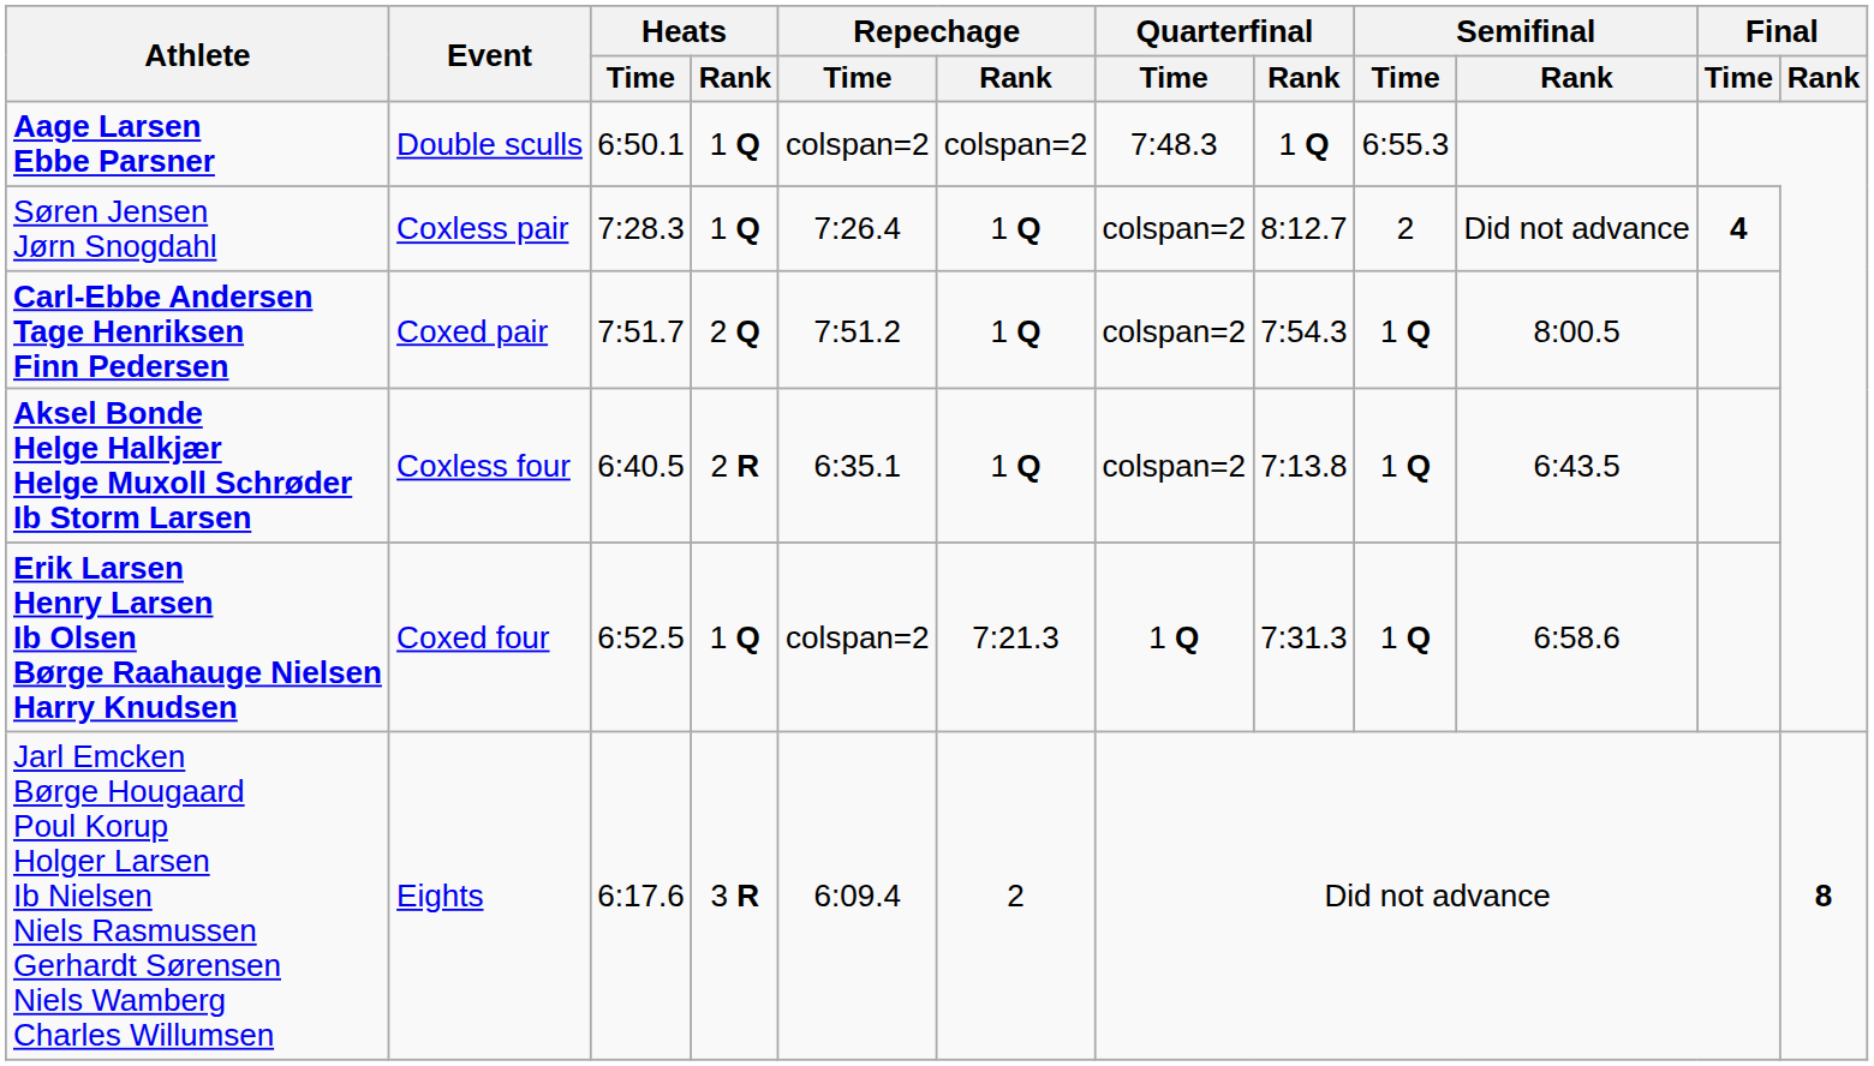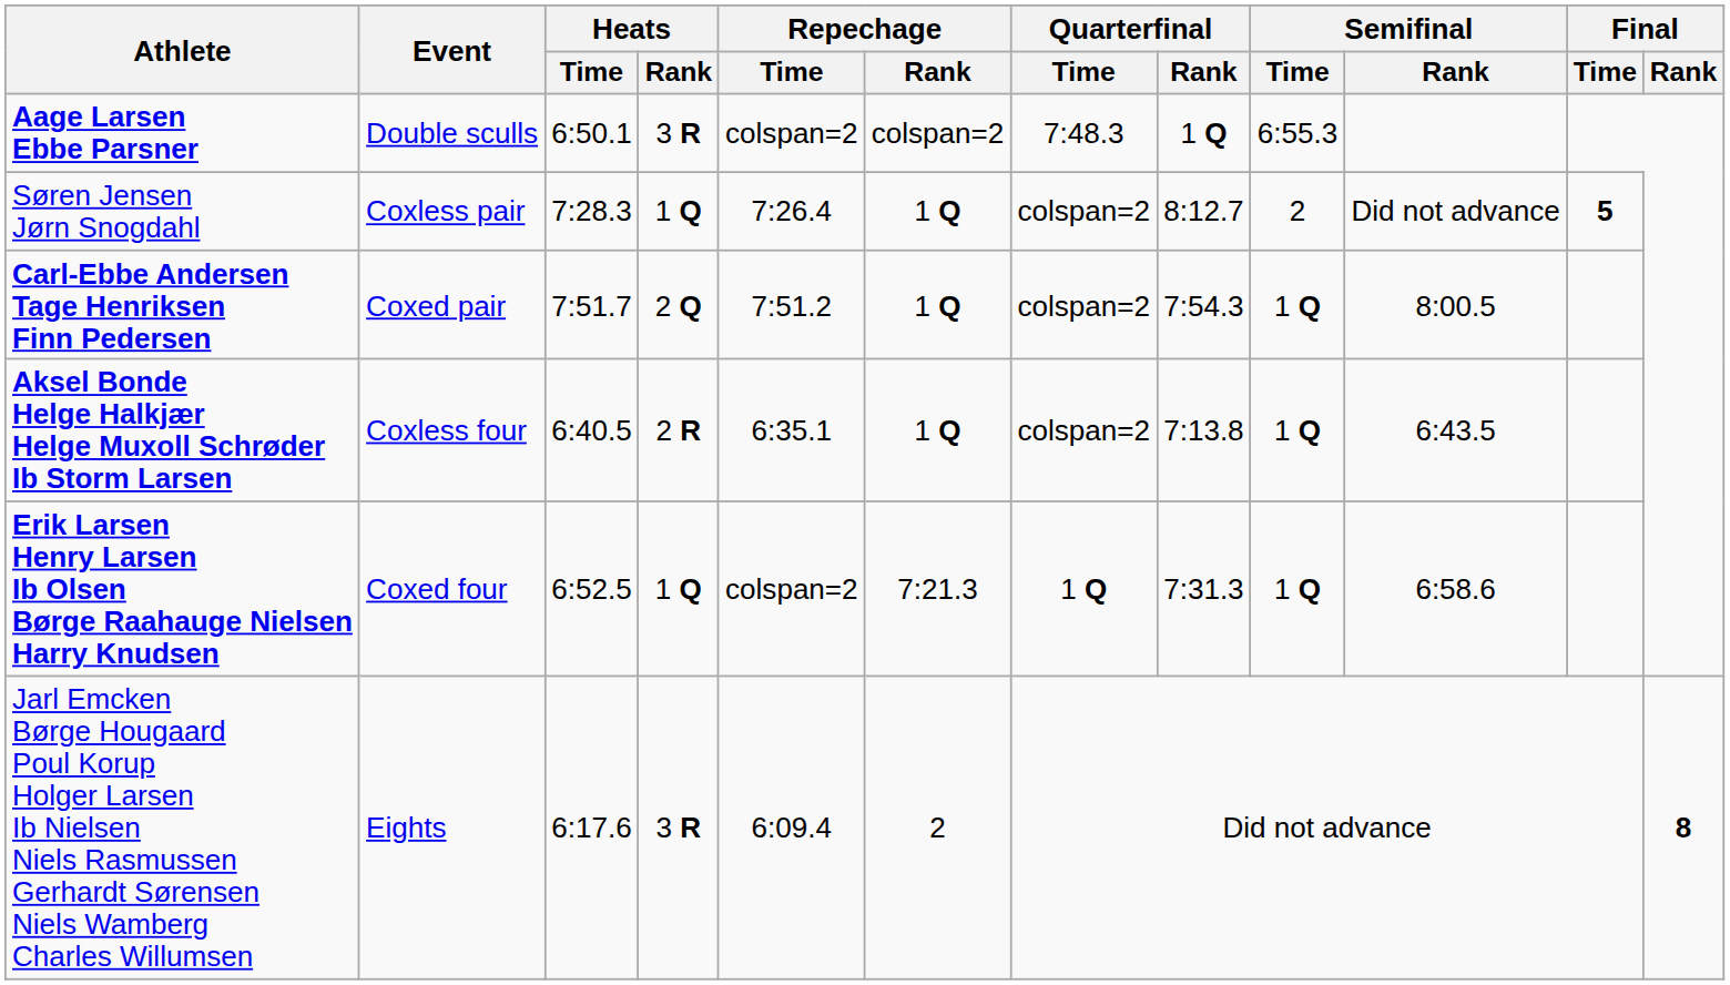Aage Larsen Ebbe Parsner | Heats / Rank: 1 Q -> 3 R
Søren Jensen Jørn Snogdahl | Final / Time: 4 -> 5
